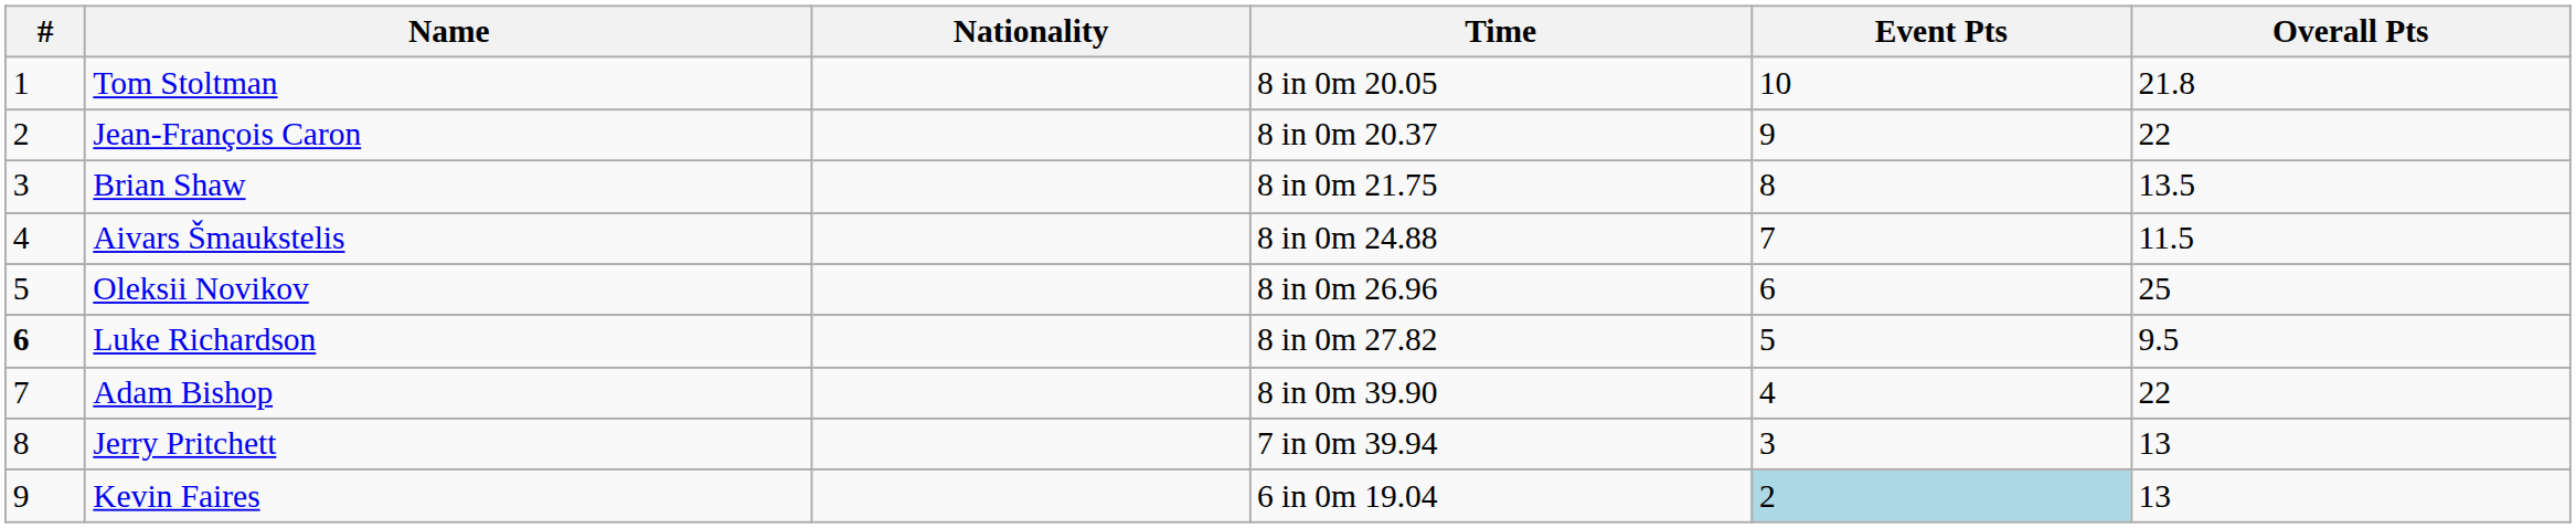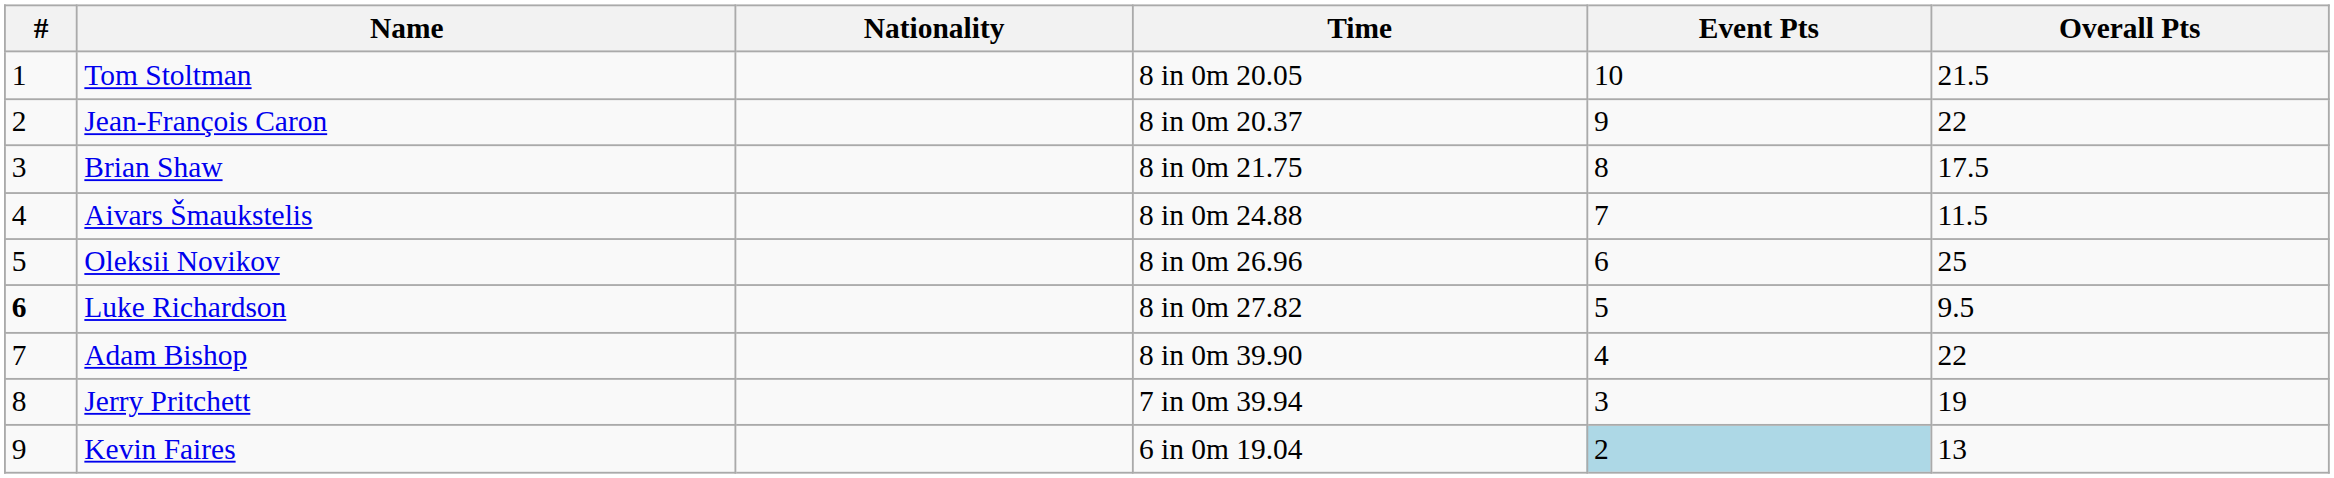Tom Stoltman | Overall Pts: 21.8 -> 21.5
Brian Shaw | Overall Pts: 13.5 -> 17.5
Jerry Pritchett | Overall Pts: 13 -> 19
